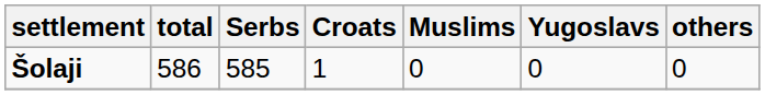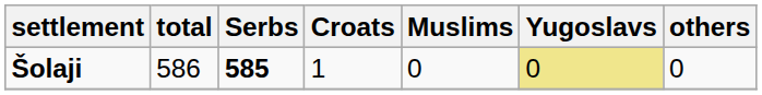Šolaji | Serbs: normal -> bold
Šolaji | Yugoslavs: no background -> khaki background
